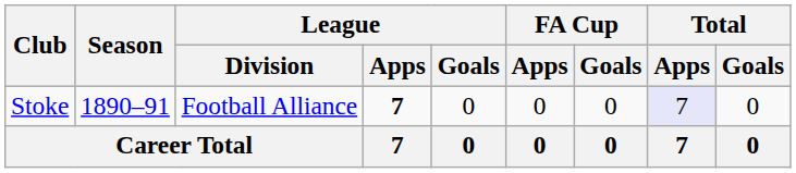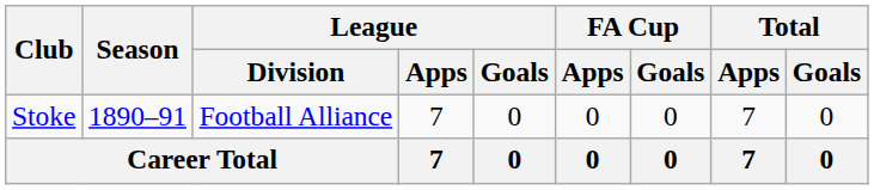Stoke | League / Apps: bold -> normal
Stoke | Total / Apps: lavender background -> no background
